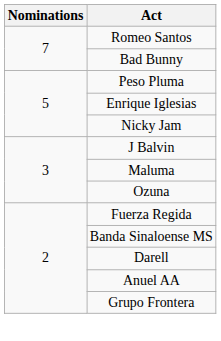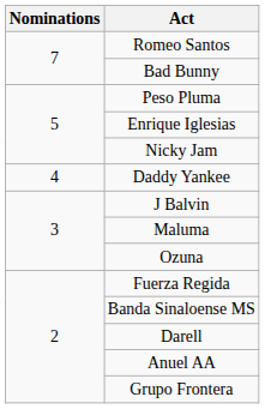+ row: 4 | Daddy Yankee
